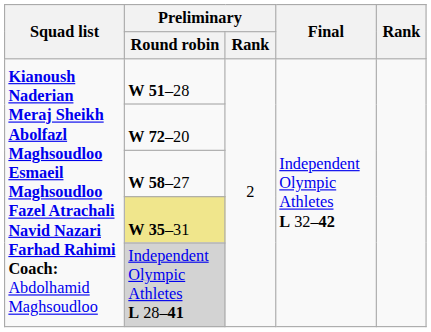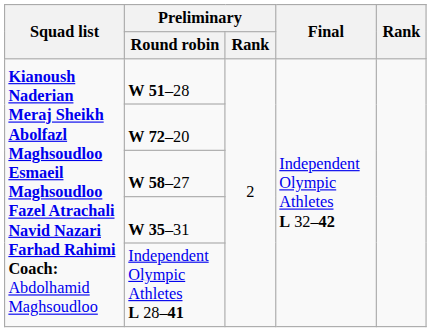W 35–31 | Preliminary / Round robin: khaki background -> no background
Independent Olympic Athletes L 28–41 | Preliminary / Round robin: lightgrey background -> no background
